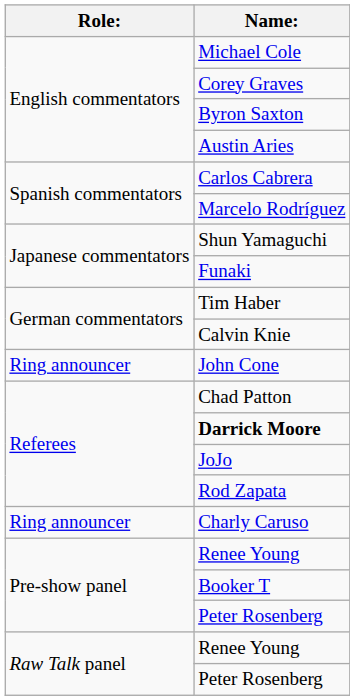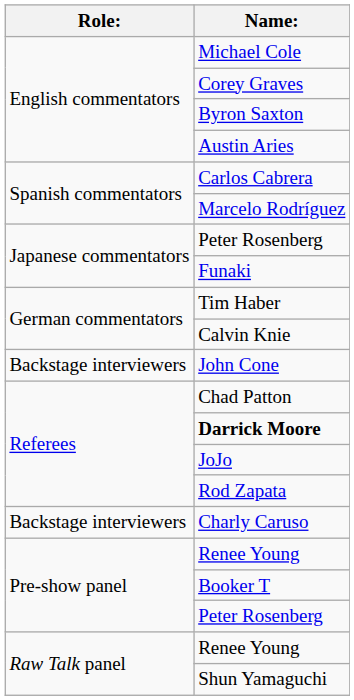row 8 | Name:: Shun Yamaguchi -> Peter Rosenberg
row 12 | Role:: Ring announcer -> Backstage interviewers
row 17 | Role:: Ring announcer -> Backstage interviewers
row 22 | Name:: Peter Rosenberg -> Shun Yamaguchi
